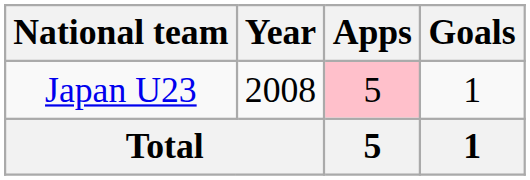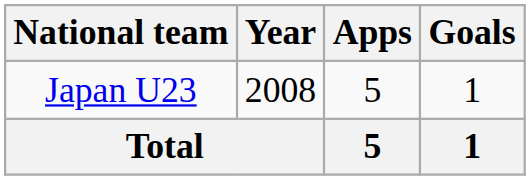Japan U23 | Apps: pink background -> no background
